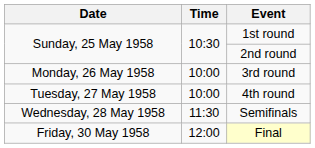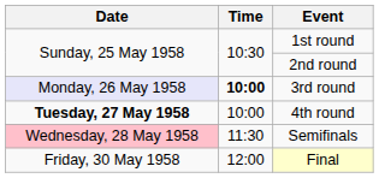3rd round | Date: no background -> lavender background
3rd round | Time: normal -> bold
4th round | Date: normal -> bold
Semifinals | Date: no background -> pink background
